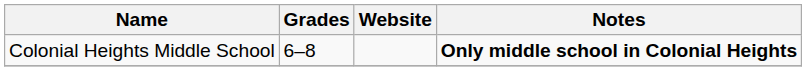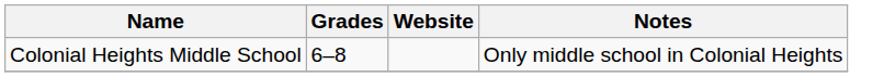Colonial Heights Middle School | Notes: bold -> normal
